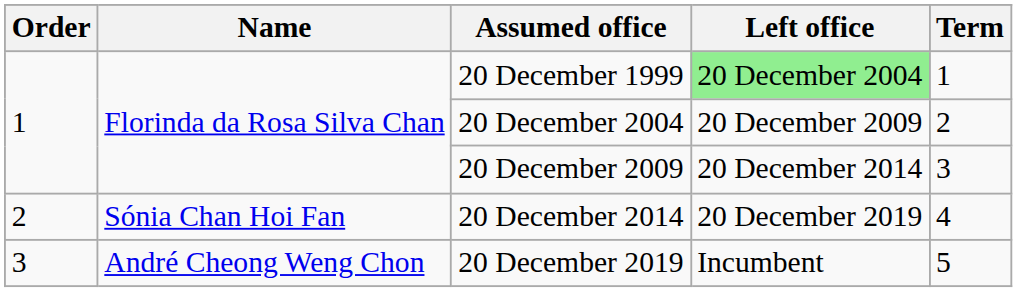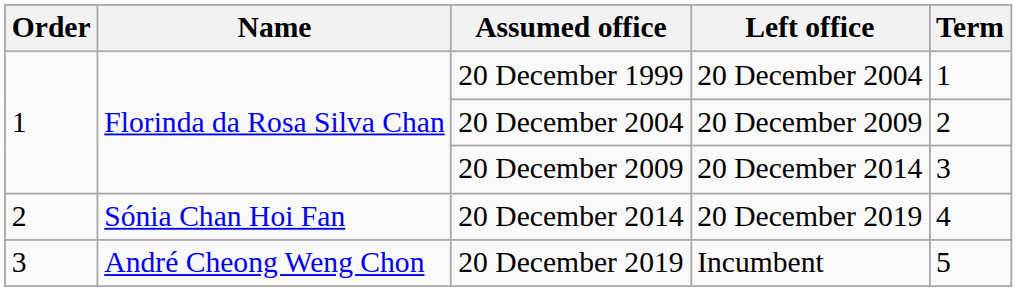20 December 1999 | Left office: lightgreen background -> no background
